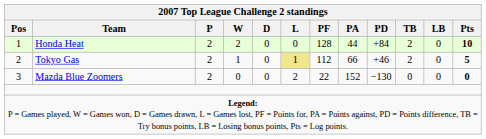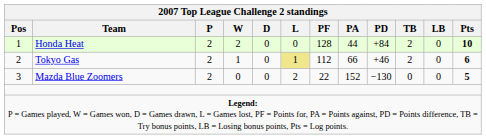Tokyo Gas | Pts: 5 -> 6
Mazda Blue Zoomers | Pts: 0 -> 5
